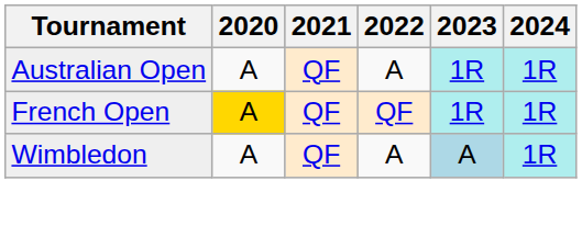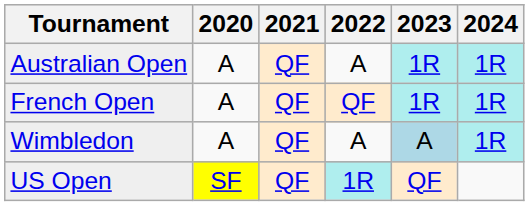French Open | 2020: gold background -> no background
+ row: US Open | SF | QF | 1R | QF
